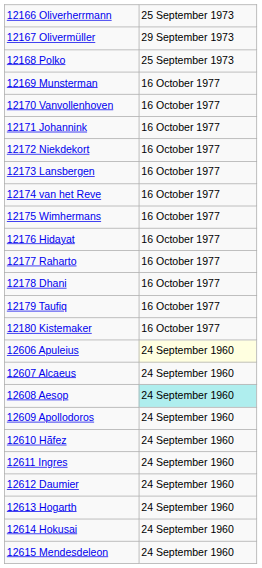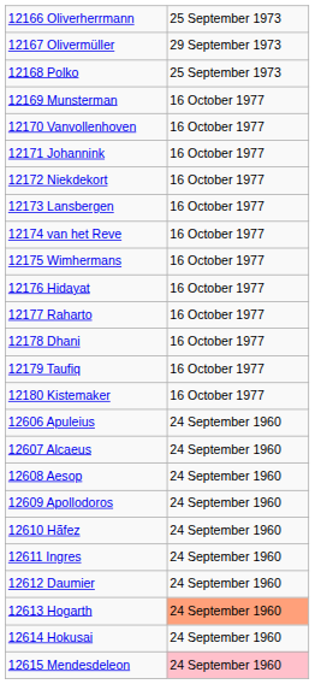12606 Apuleius | column 2: lightyellow background -> no background
12608 Aesop | column 2: paleturquoise background -> no background
12613 Hogarth | column 2: no background -> lightsalmon background
12615 Mendesdeleon | column 2: no background -> pink background
